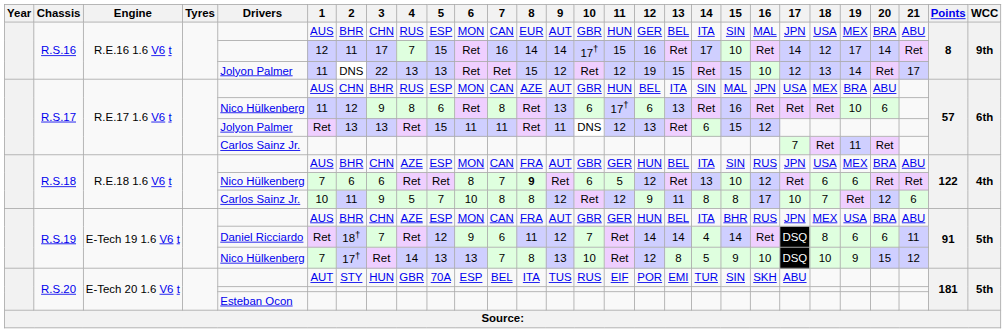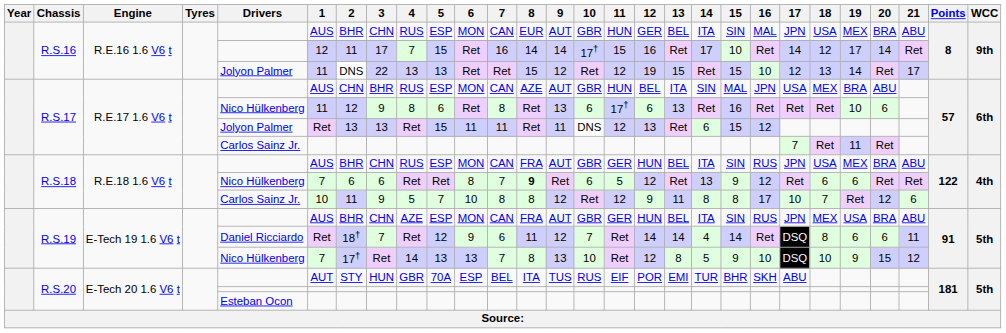row 9 | 4: AZE -> RUS
row 10 | 15: 10 -> 9
row 12 | 15: BHR -> SIN
row 15 | 15: SIN -> BHR
